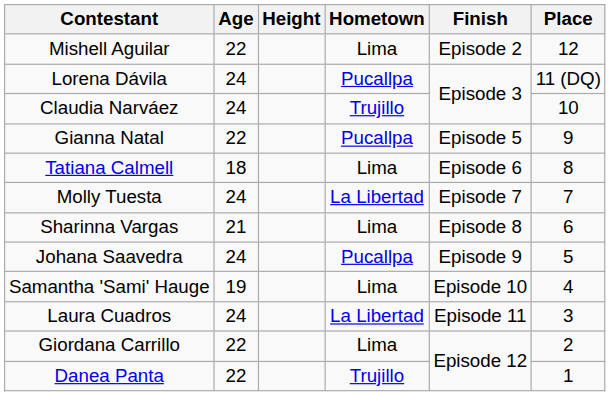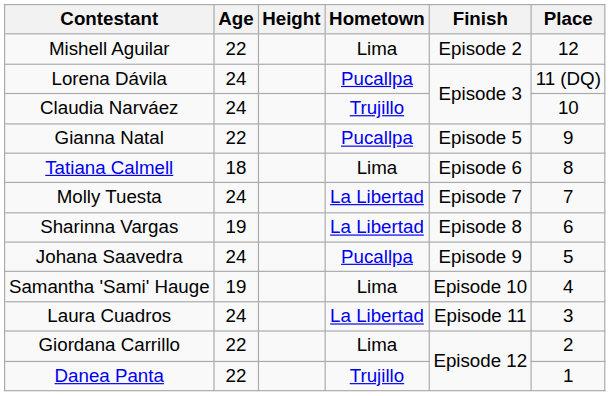Sharinna Vargas | Age: 21 -> 19
Sharinna Vargas | Hometown: Lima -> La Libertad
